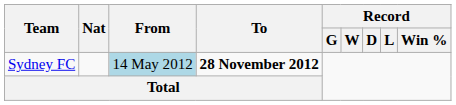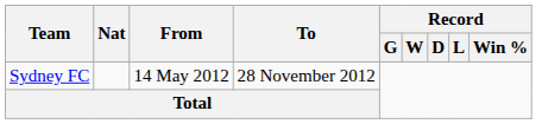Sydney FC | From: lightblue background -> no background
Sydney FC | To: bold -> normal
